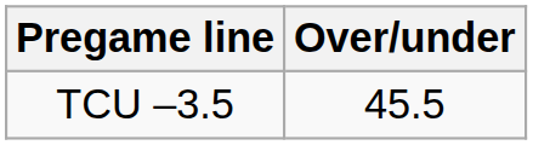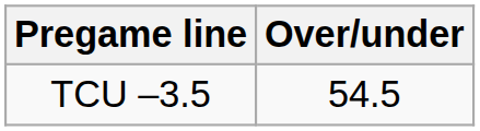TCU –3.5 | Over/under: 45.5 -> 54.5
